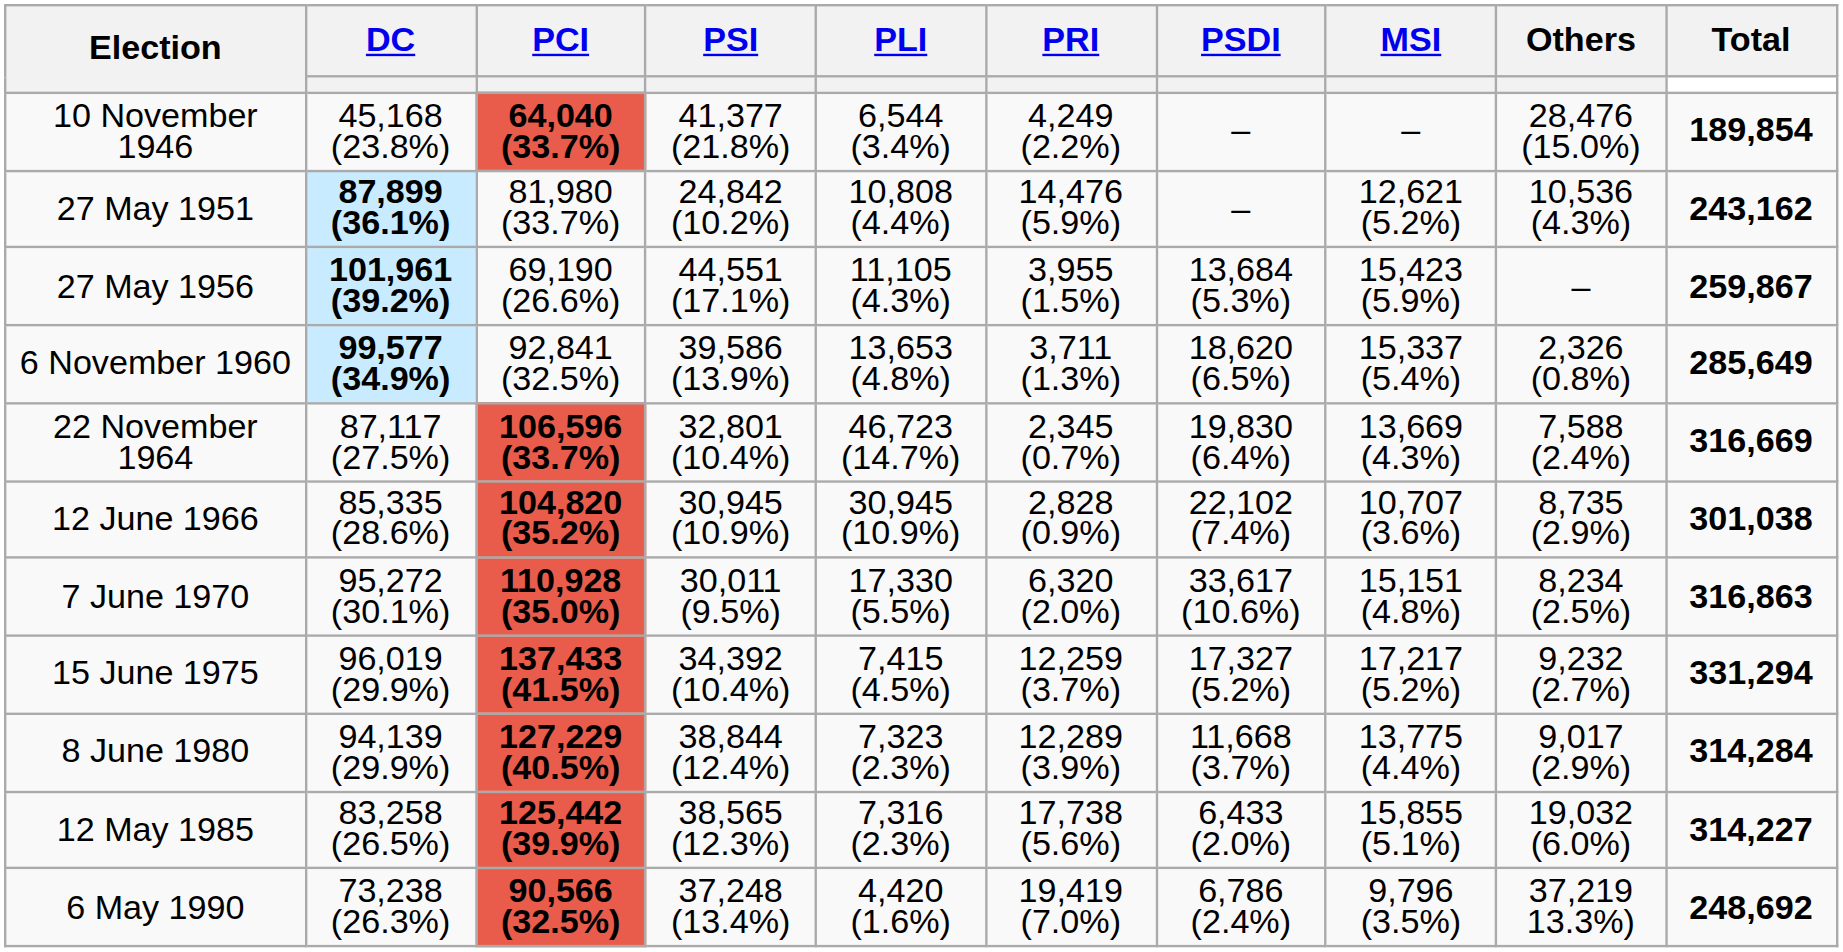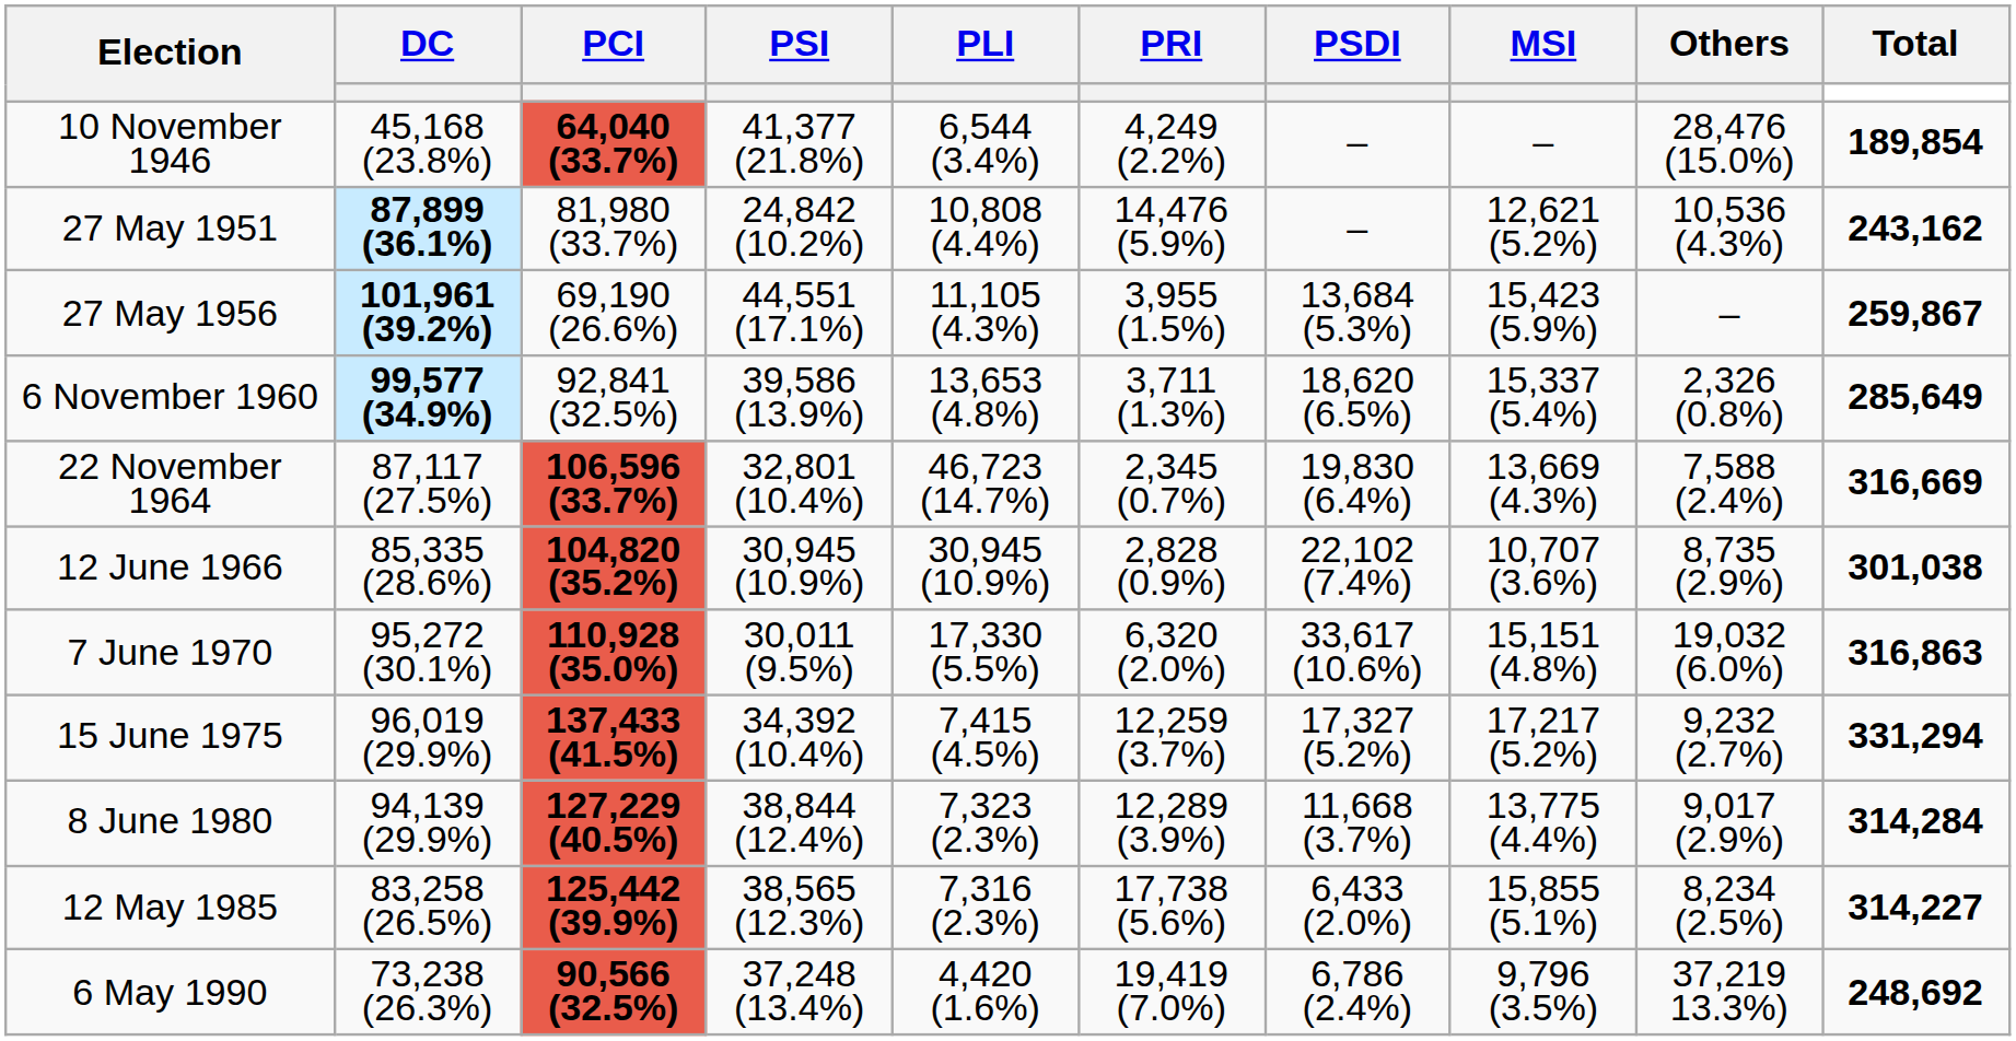7 June 1970 | Others: 8,234 (2.5%) -> 19,032 (6.0%)
12 May 1985 | Others: 19,032 (6.0%) -> 8,234 (2.5%)
